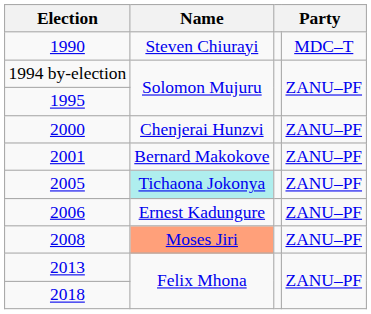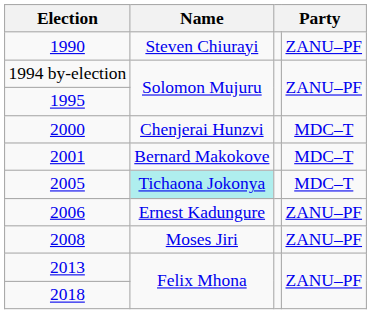1990 | column 4: MDC–T -> ZANU–PF
2000 | column 4: ZANU–PF -> MDC–T
2001 | column 4: ZANU–PF -> MDC–T
2005 | column 4: ZANU–PF -> MDC–T
2008 | Name: lightsalmon background -> no background
